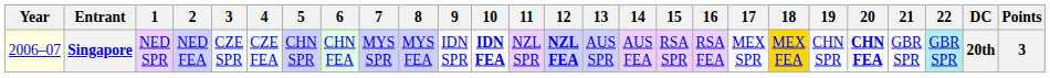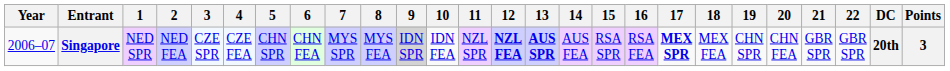Singapore | Year: lightyellow background -> no background
Singapore | 9: no background -> lightgrey background
Singapore | 10: bold -> normal
Singapore | 13: normal -> bold
Singapore | 17: normal -> bold
Singapore | 18: gold background -> no background
Singapore | 20: bold -> normal
Singapore | 22: paleturquoise background -> no background
